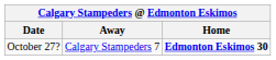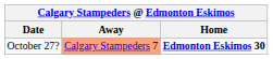October 27? | Away: no background -> lightsalmon background
